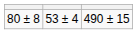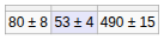80 ± 8 | column 2: no background -> lavender background
